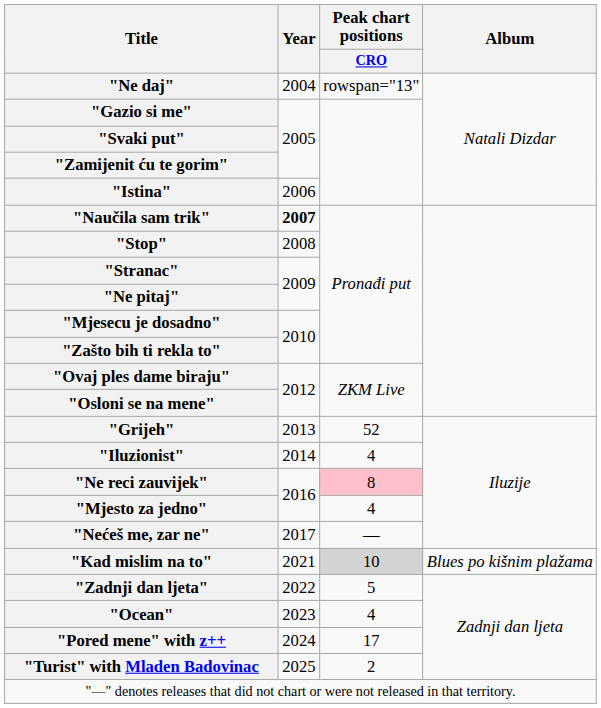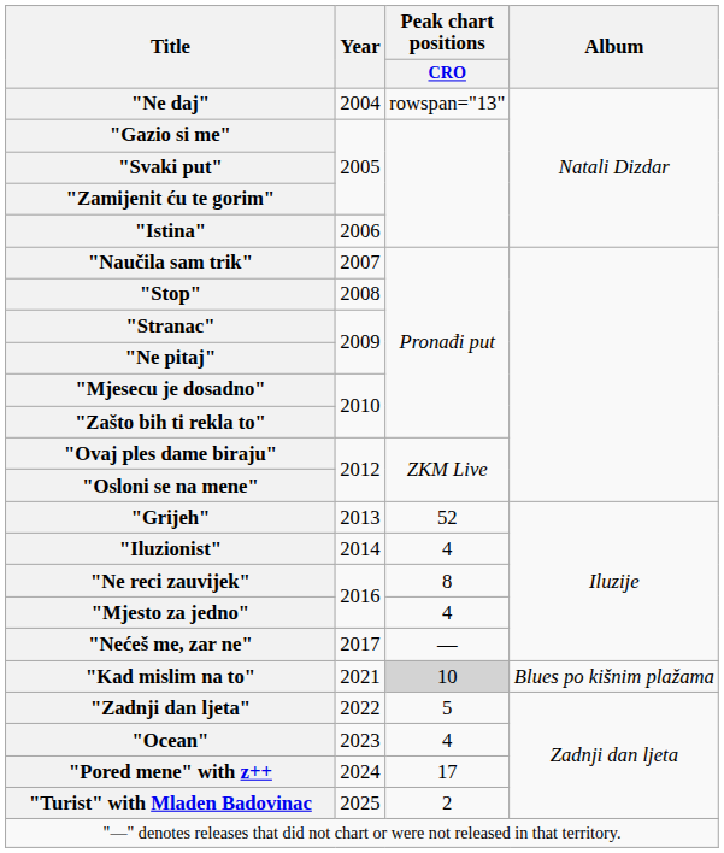"Naučila sam trik" | Year: bold -> normal
"Ne reci zauvijek" | Peak chart positions / CRO: pink background -> no background
